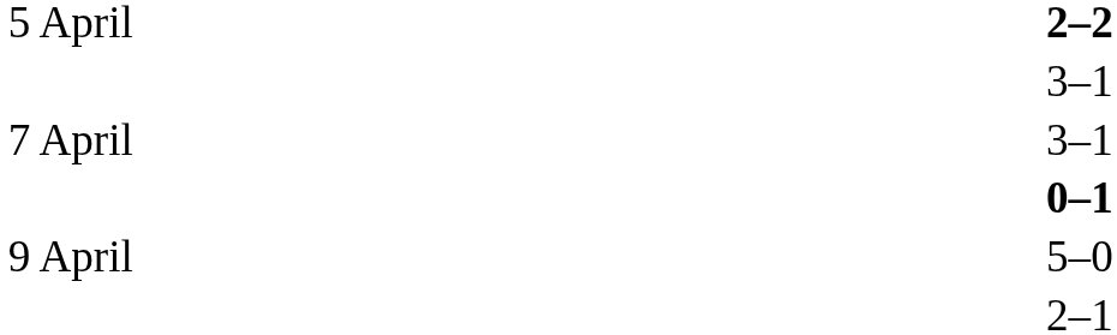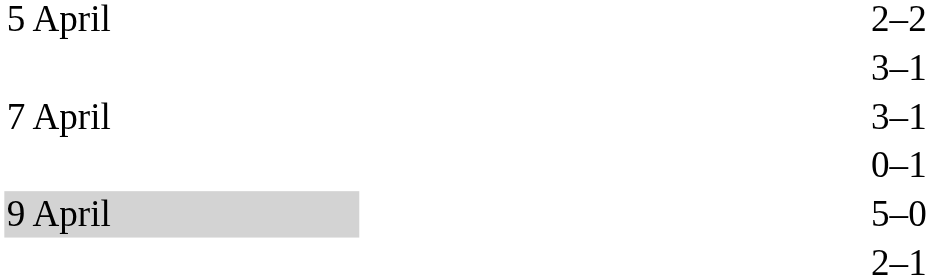2–2 | column 2: bold -> normal
0–1 | column 2: bold -> normal
5–0 | column 1: no background -> lightgrey background
